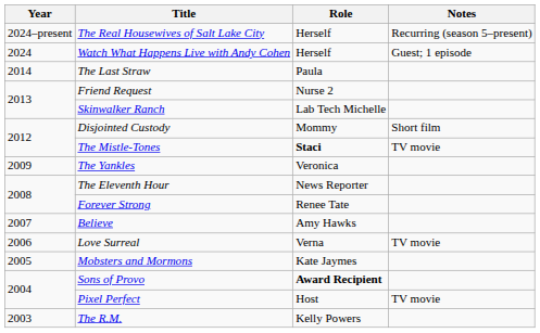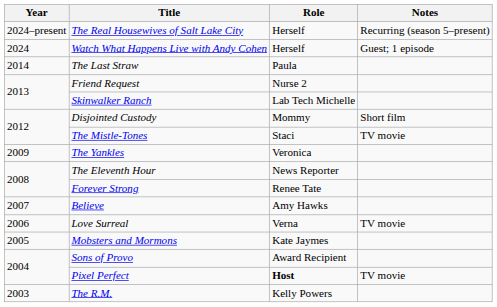The Mistle-Tones | Role: bold -> normal
Sons of Provo | Role: bold -> normal
Pixel Perfect | Role: normal -> bold
